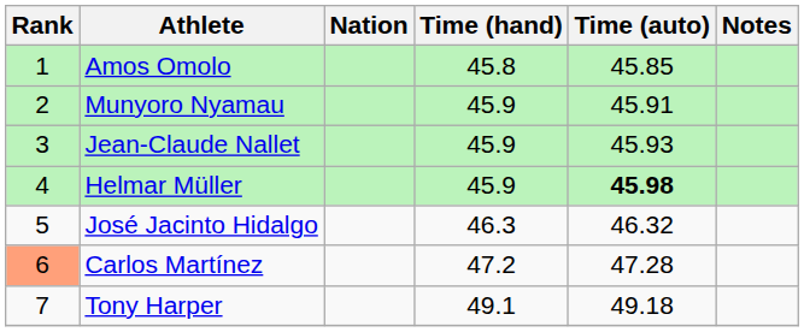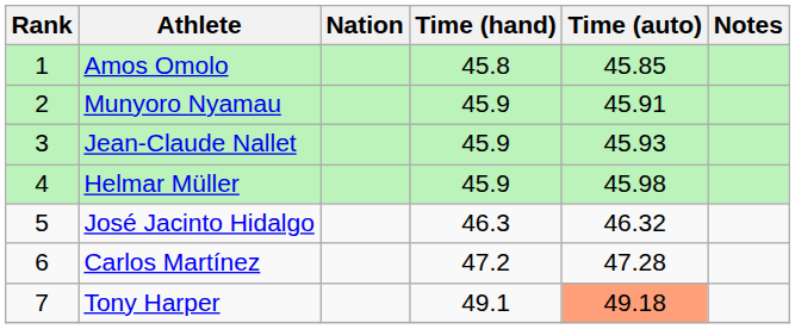Helmar Müller | Time (auto): bold -> normal
Carlos Martínez | Rank: lightsalmon background -> no background
Tony Harper | Time (auto): no background -> lightsalmon background
